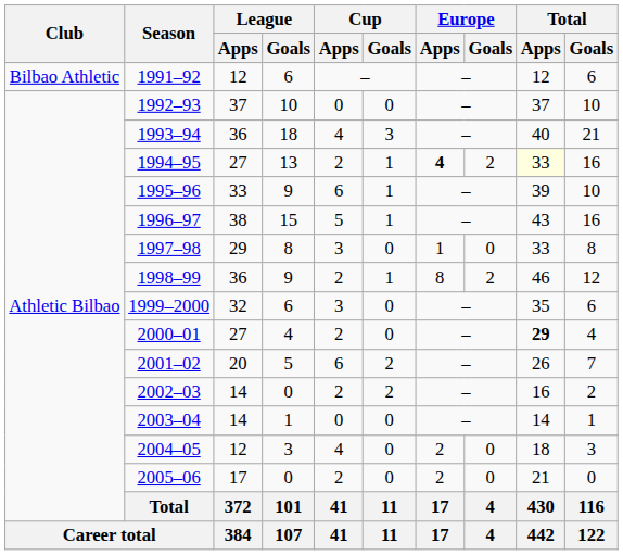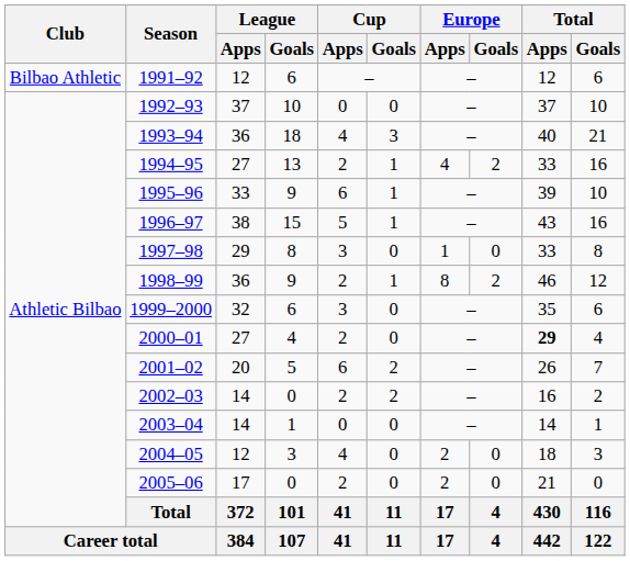1994–95 | Europe / Apps: bold -> normal
1994–95 | Total / Apps: lightyellow background -> no background
